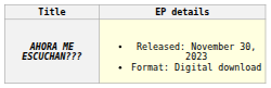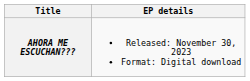AHORA ME ESCUCHAN??? | EP details: lightyellow background -> no background
